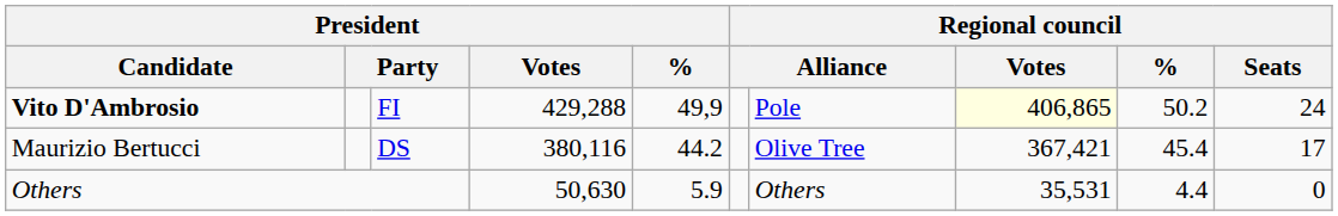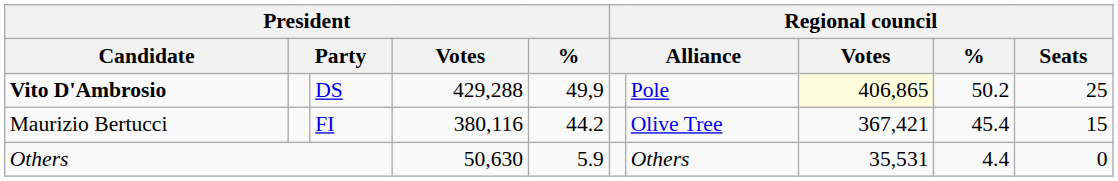Vito D'Ambrosio | column 3: FI -> DS
Vito D'Ambrosio | Regional council / Seats: 24 -> 25
Maurizio Bertucci | column 3: DS -> FI
Maurizio Bertucci | Regional council / Seats: 17 -> 15
